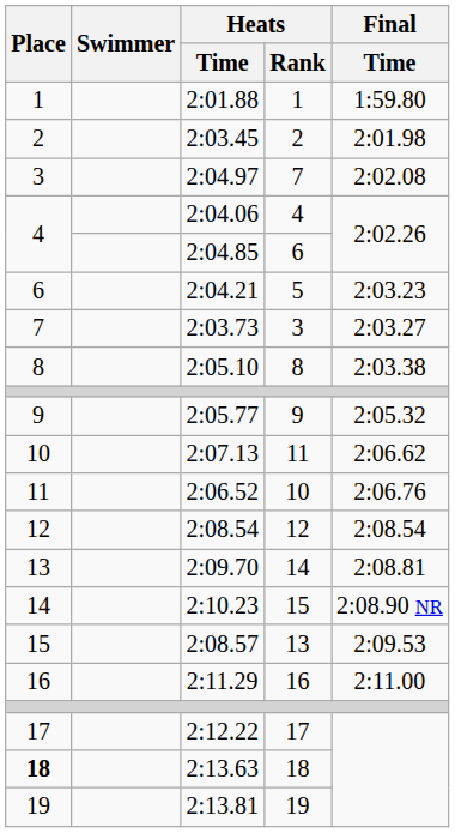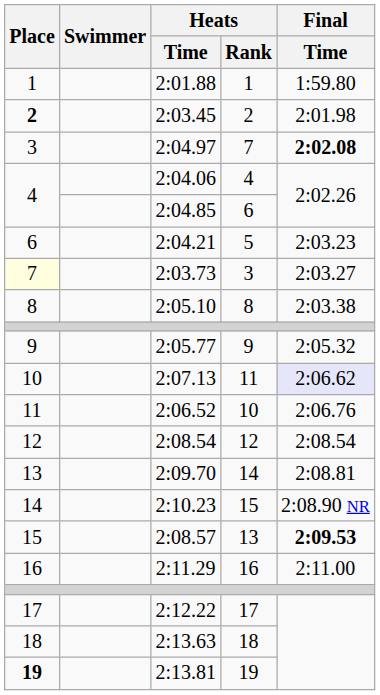2:03.45 | Place: normal -> bold
2:04.97 | Final / Time: normal -> bold
2:03.73 | Place: no background -> lightyellow background
2:07.13 | Final / Time: no background -> lavender background
2:08.57 | Final / Time: normal -> bold
2:13.63 | Place: bold -> normal
2:13.81 | Place: normal -> bold
